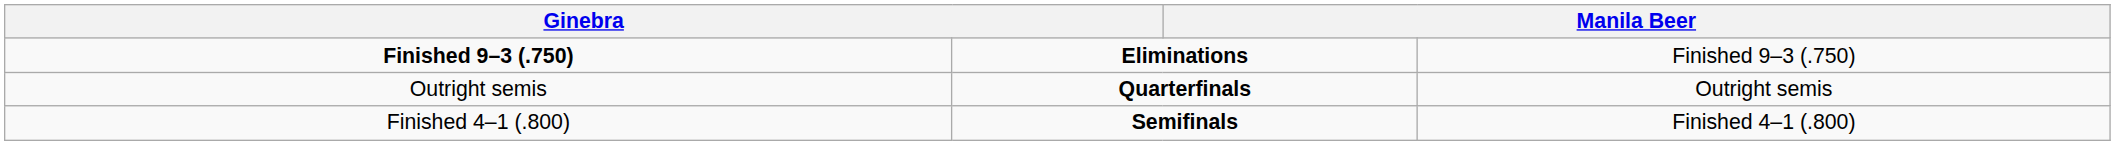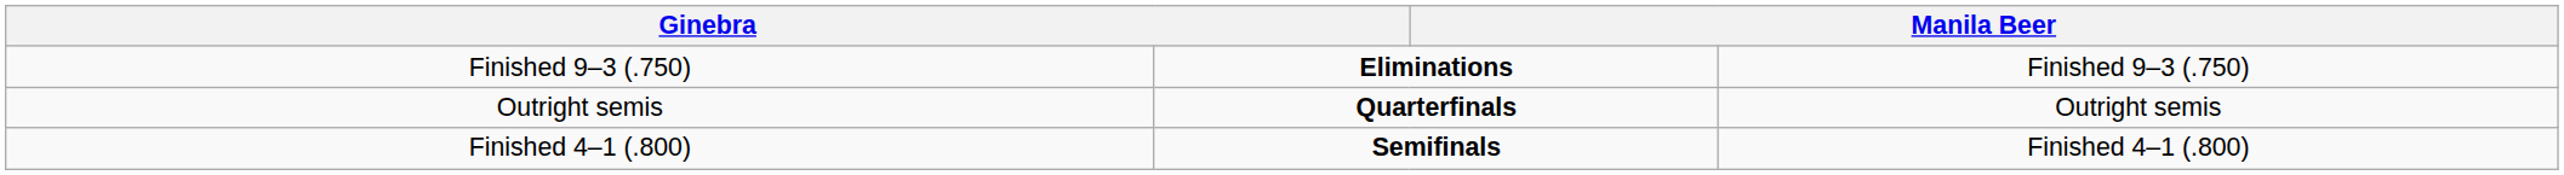row 2 | column 1: bold -> normal
